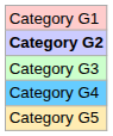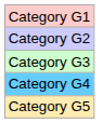row 2 | column 1: bold -> normal
